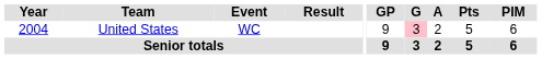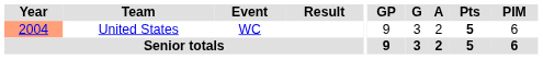United States | Year: no background -> lightsalmon background
United States | G: pink background -> no background
United States | Pts: normal -> bold
